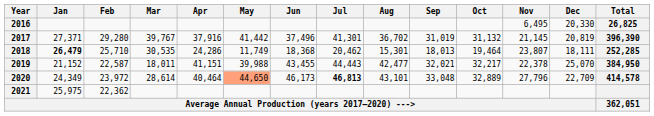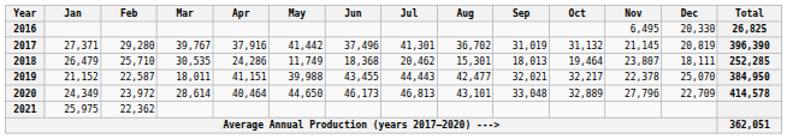2018 | Jan: bold -> normal
2020 | May: lightsalmon background -> no background
2020 | Jul: bold -> normal
